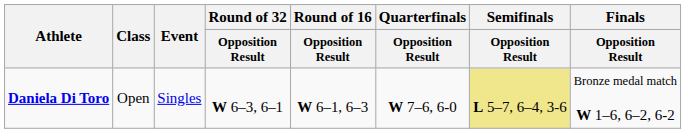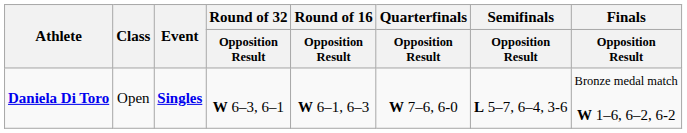Daniela Di Toro | Event: normal -> bold
Daniela Di Toro | Semifinals / Opposition Result: khaki background -> no background
